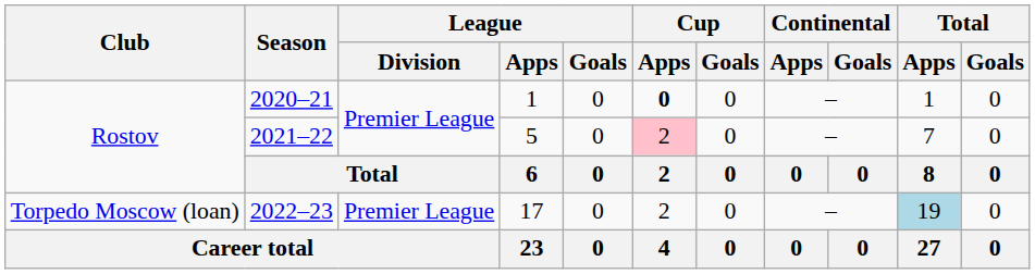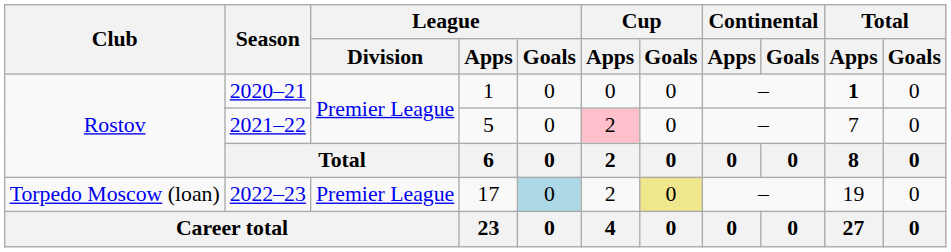2020–21 | Cup / Apps: bold -> normal
2020–21 | Total / Apps: normal -> bold
2022–23 | League / Goals: no background -> lightblue background
2022–23 | Cup / Goals: no background -> khaki background
2022–23 | Total / Apps: lightblue background -> no background
